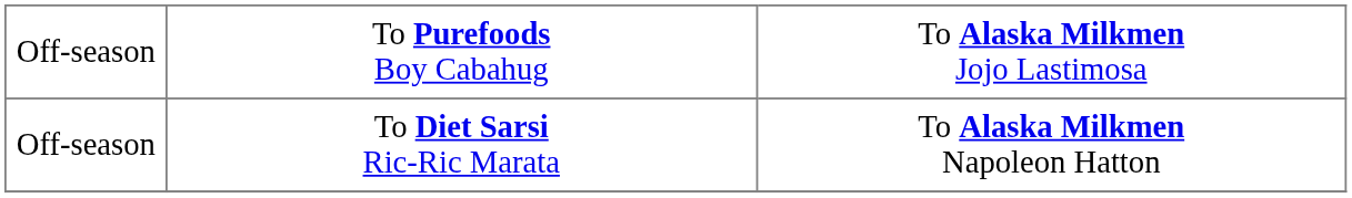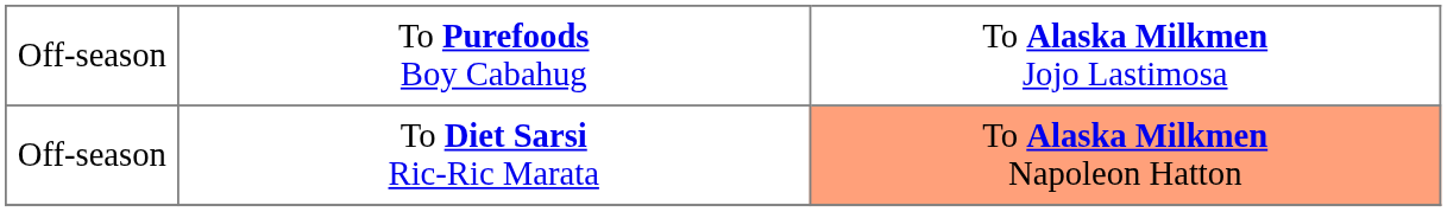Off-season / To Diet Sarsi Ric-Ric Marata | column 3: no background -> lightsalmon background
